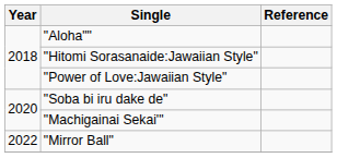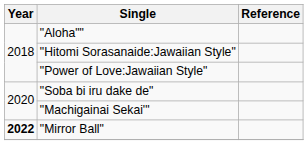"Mirror Ball" | Year: normal -> bold
